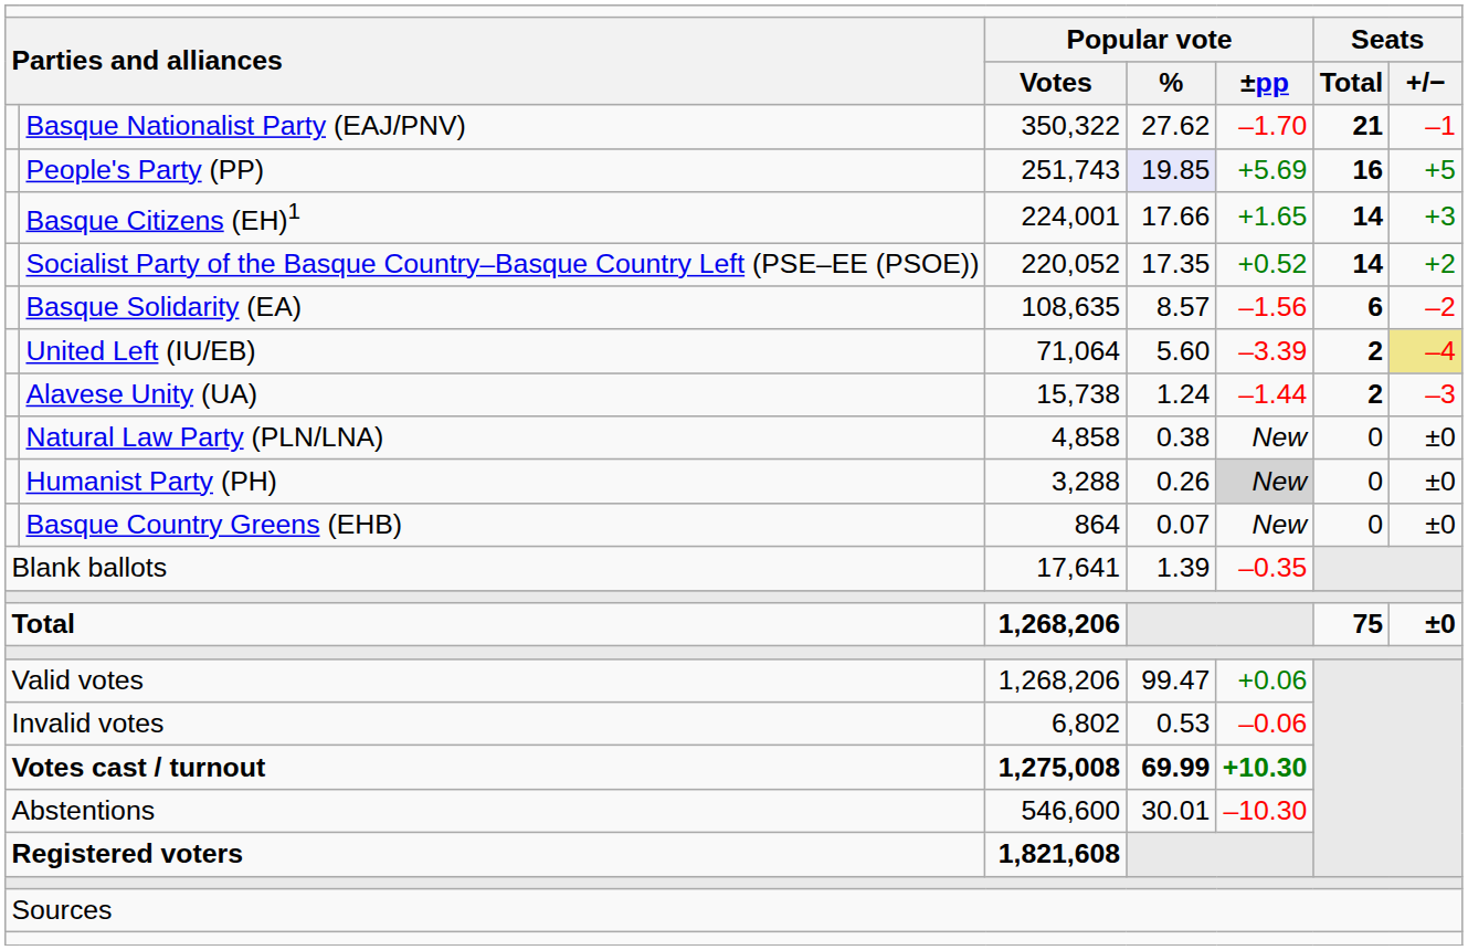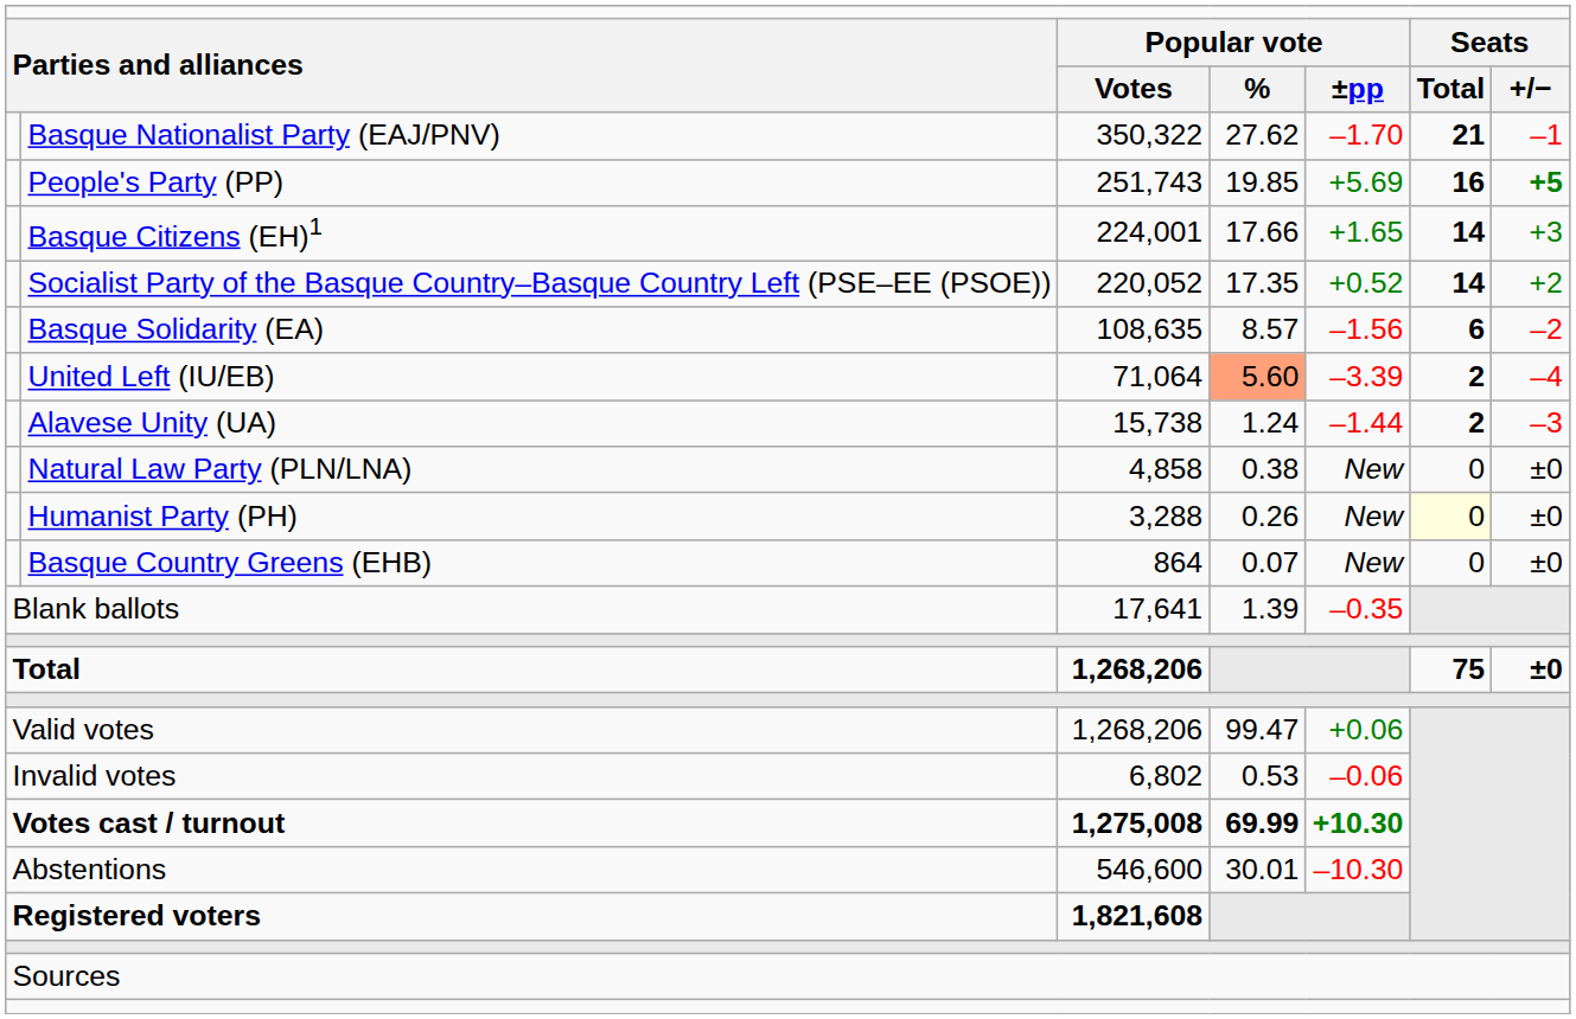People's Party (PP) | column 4: lavender background -> no background
People's Party (PP) | column 7: normal -> bold
United Left (IU/EB) | column 4: no background -> lightsalmon background
United Left (IU/EB) | column 7: khaki background -> no background
Humanist Party (PH) | column 5: lightgrey background -> no background
Humanist Party (PH) | column 6: no background -> lightyellow background
